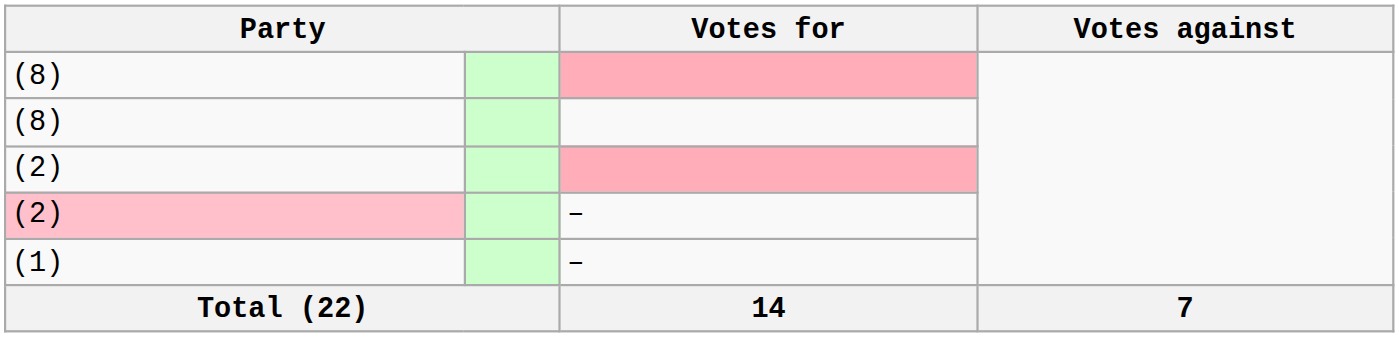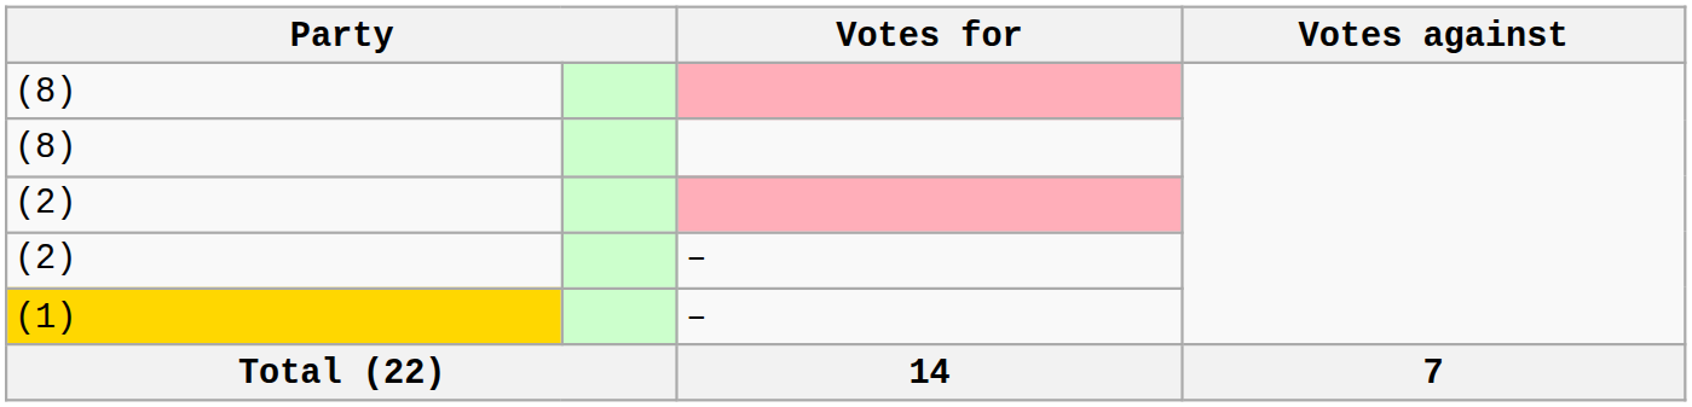(2) / – | column 1: pink background -> no background
(1) | column 1: no background -> gold background
